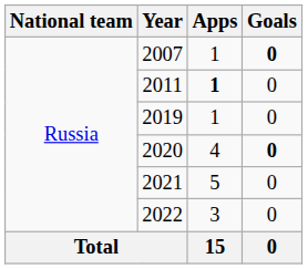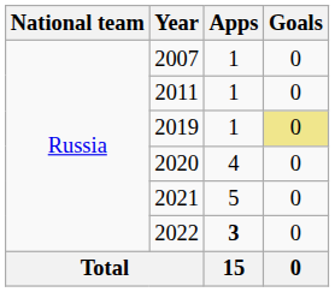2007 | Goals: bold -> normal
2011 | Apps: bold -> normal
2019 | Goals: no background -> khaki background
2020 | Goals: bold -> normal
2022 | Apps: normal -> bold
